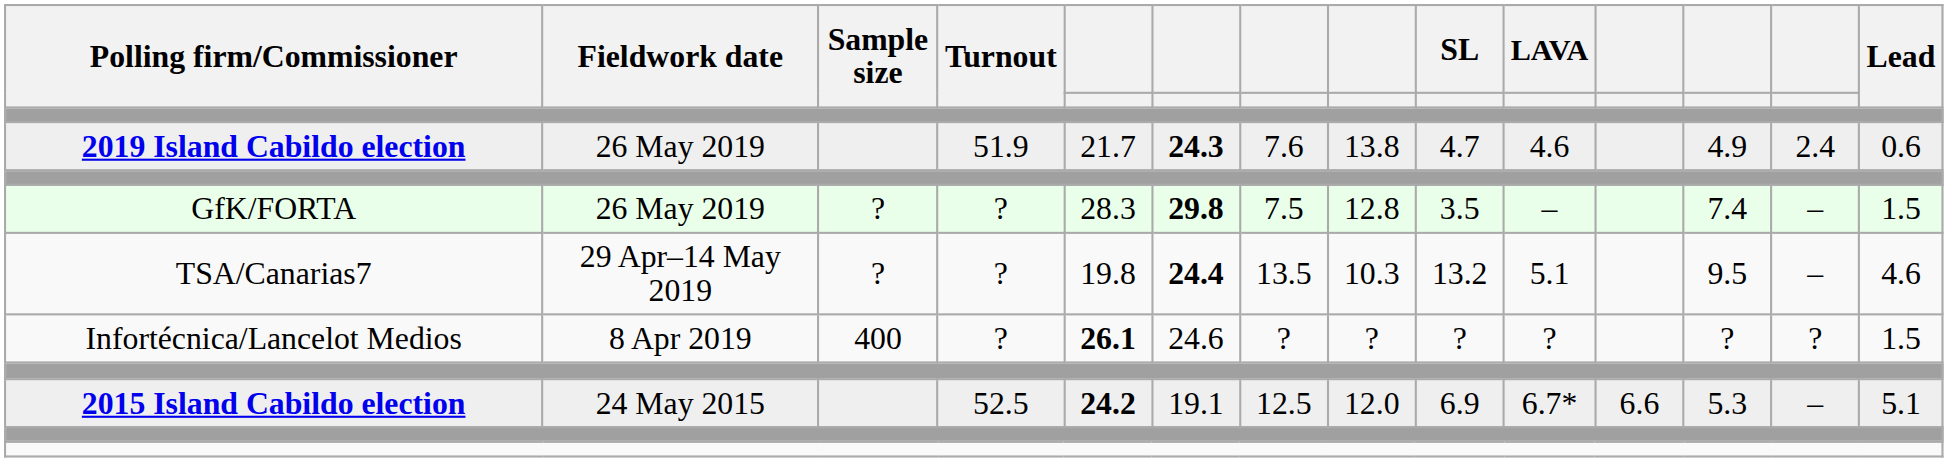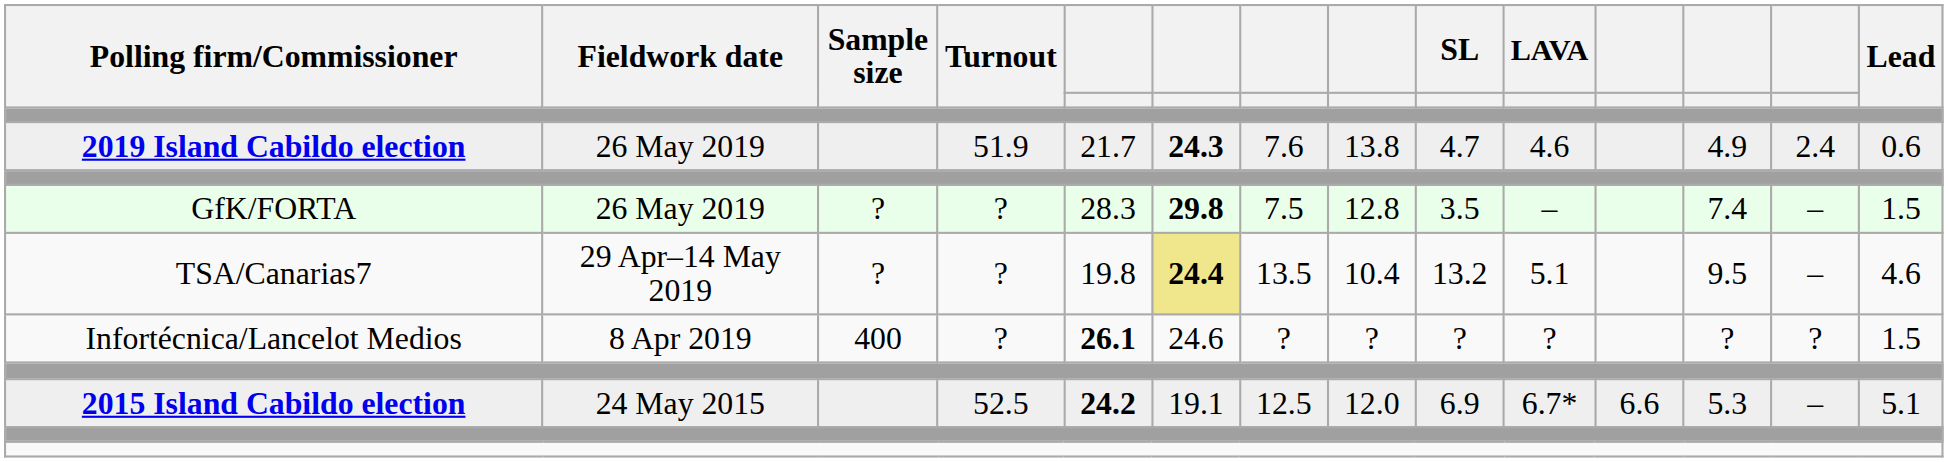TSA/Canarias7 | column 6: no background -> khaki background
TSA/Canarias7 | column 8: 10.3 -> 10.4
